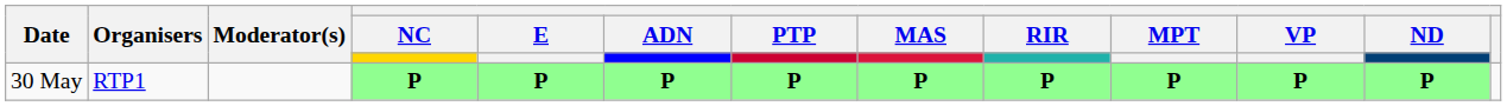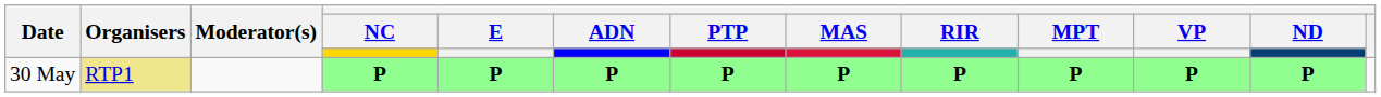30 May | Organisers: no background -> khaki background
